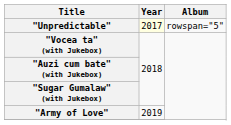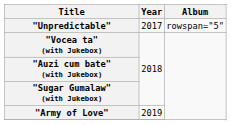"Unpredictable" | Year: lightyellow background -> no background
